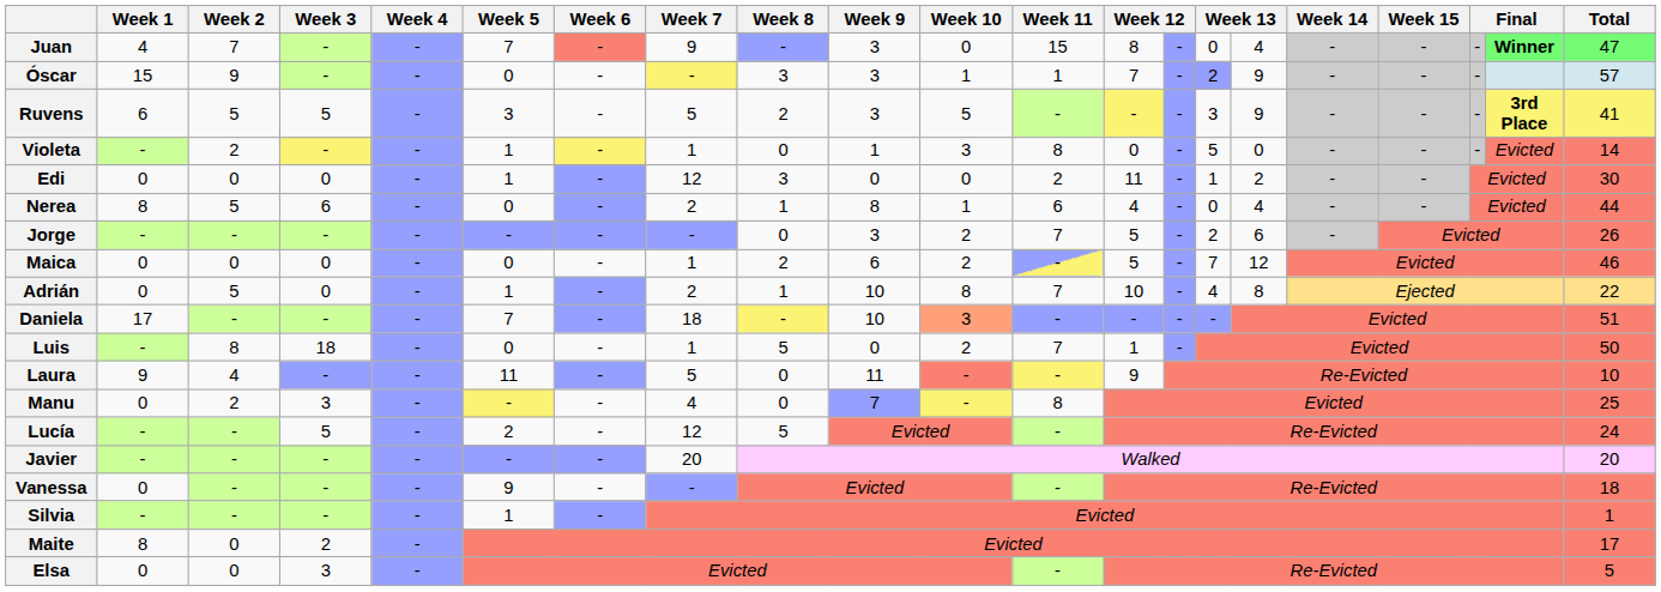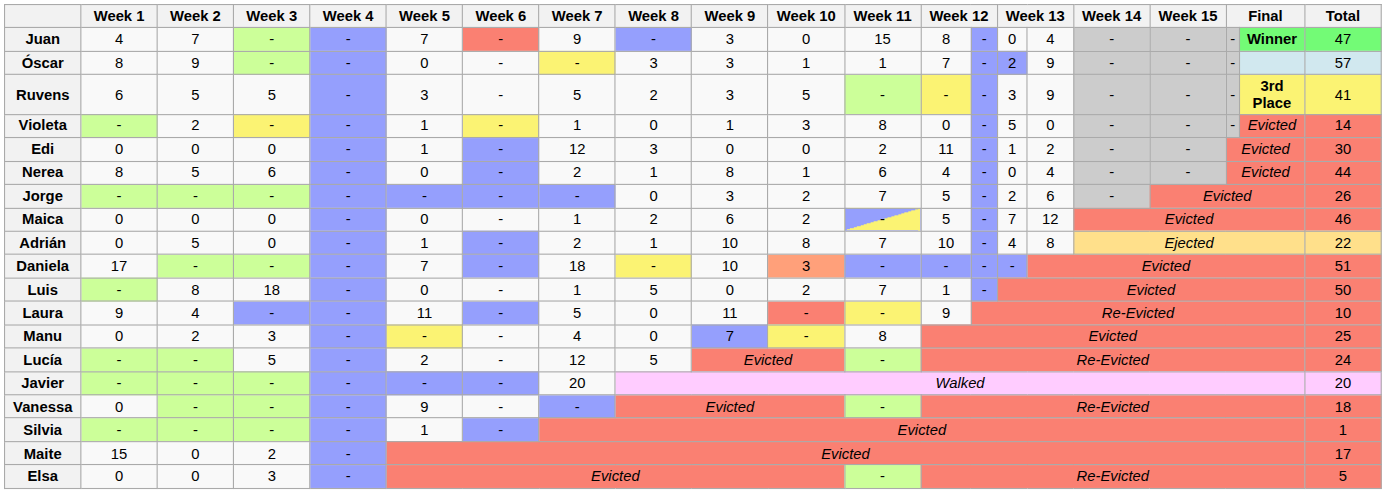Óscar | Week 1: 15 -> 8
Maite | Week 1: 8 -> 15
